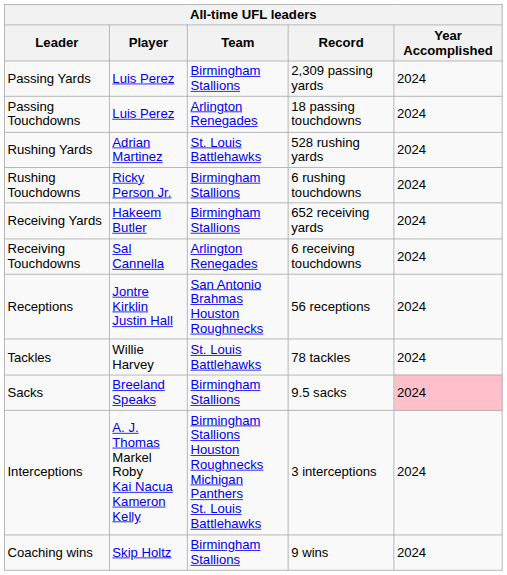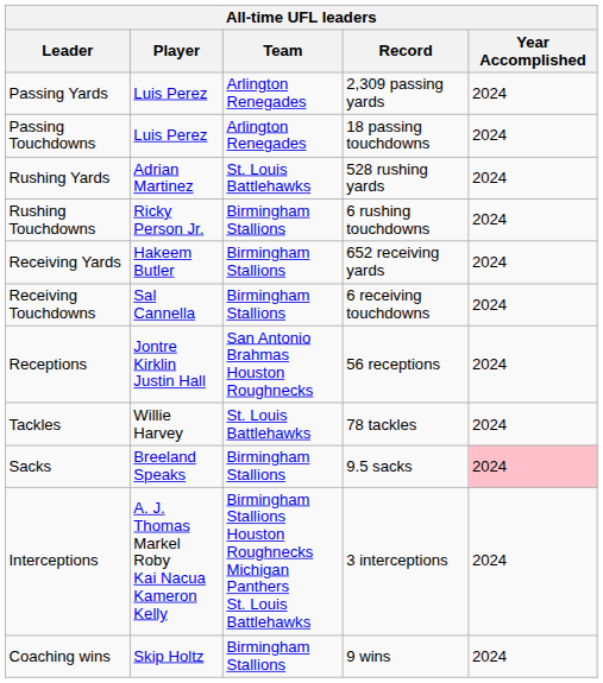Passing Yards | Team: Birmingham Stallions -> Arlington Renegades
Receiving Touchdowns | Team: Arlington Renegades -> Birmingham Stallions
